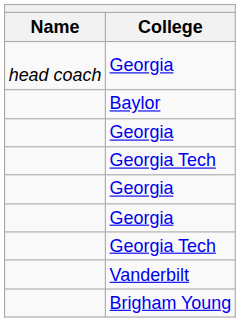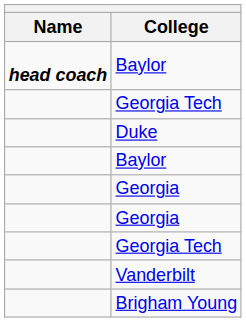row 3 | Name: normal -> bold
row 3 | College: Georgia -> Baylor
row 4 | College: Baylor -> Georgia Tech
row 5 | College: Georgia -> Duke
row 6 | College: Georgia Tech -> Baylor
